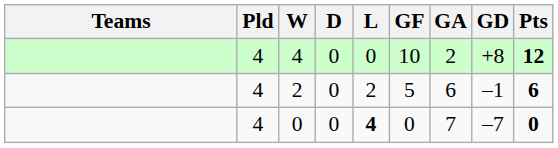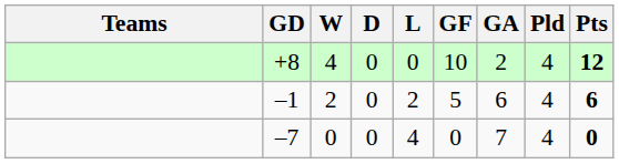columns swapped: Pld <-> GD
row 4 | L: bold -> normal
